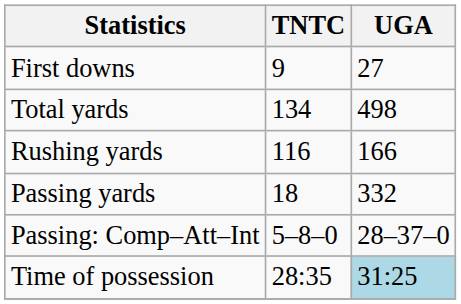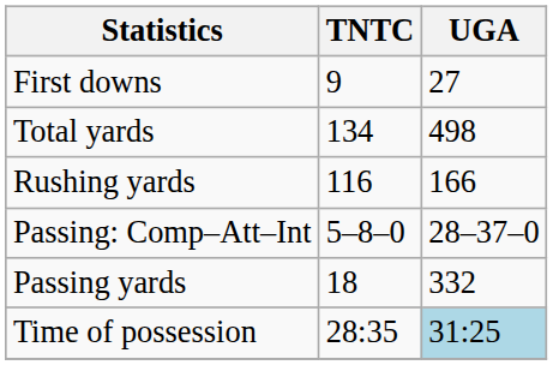rows swapped: Passing yards <-> Passing: Comp–Att–Int
